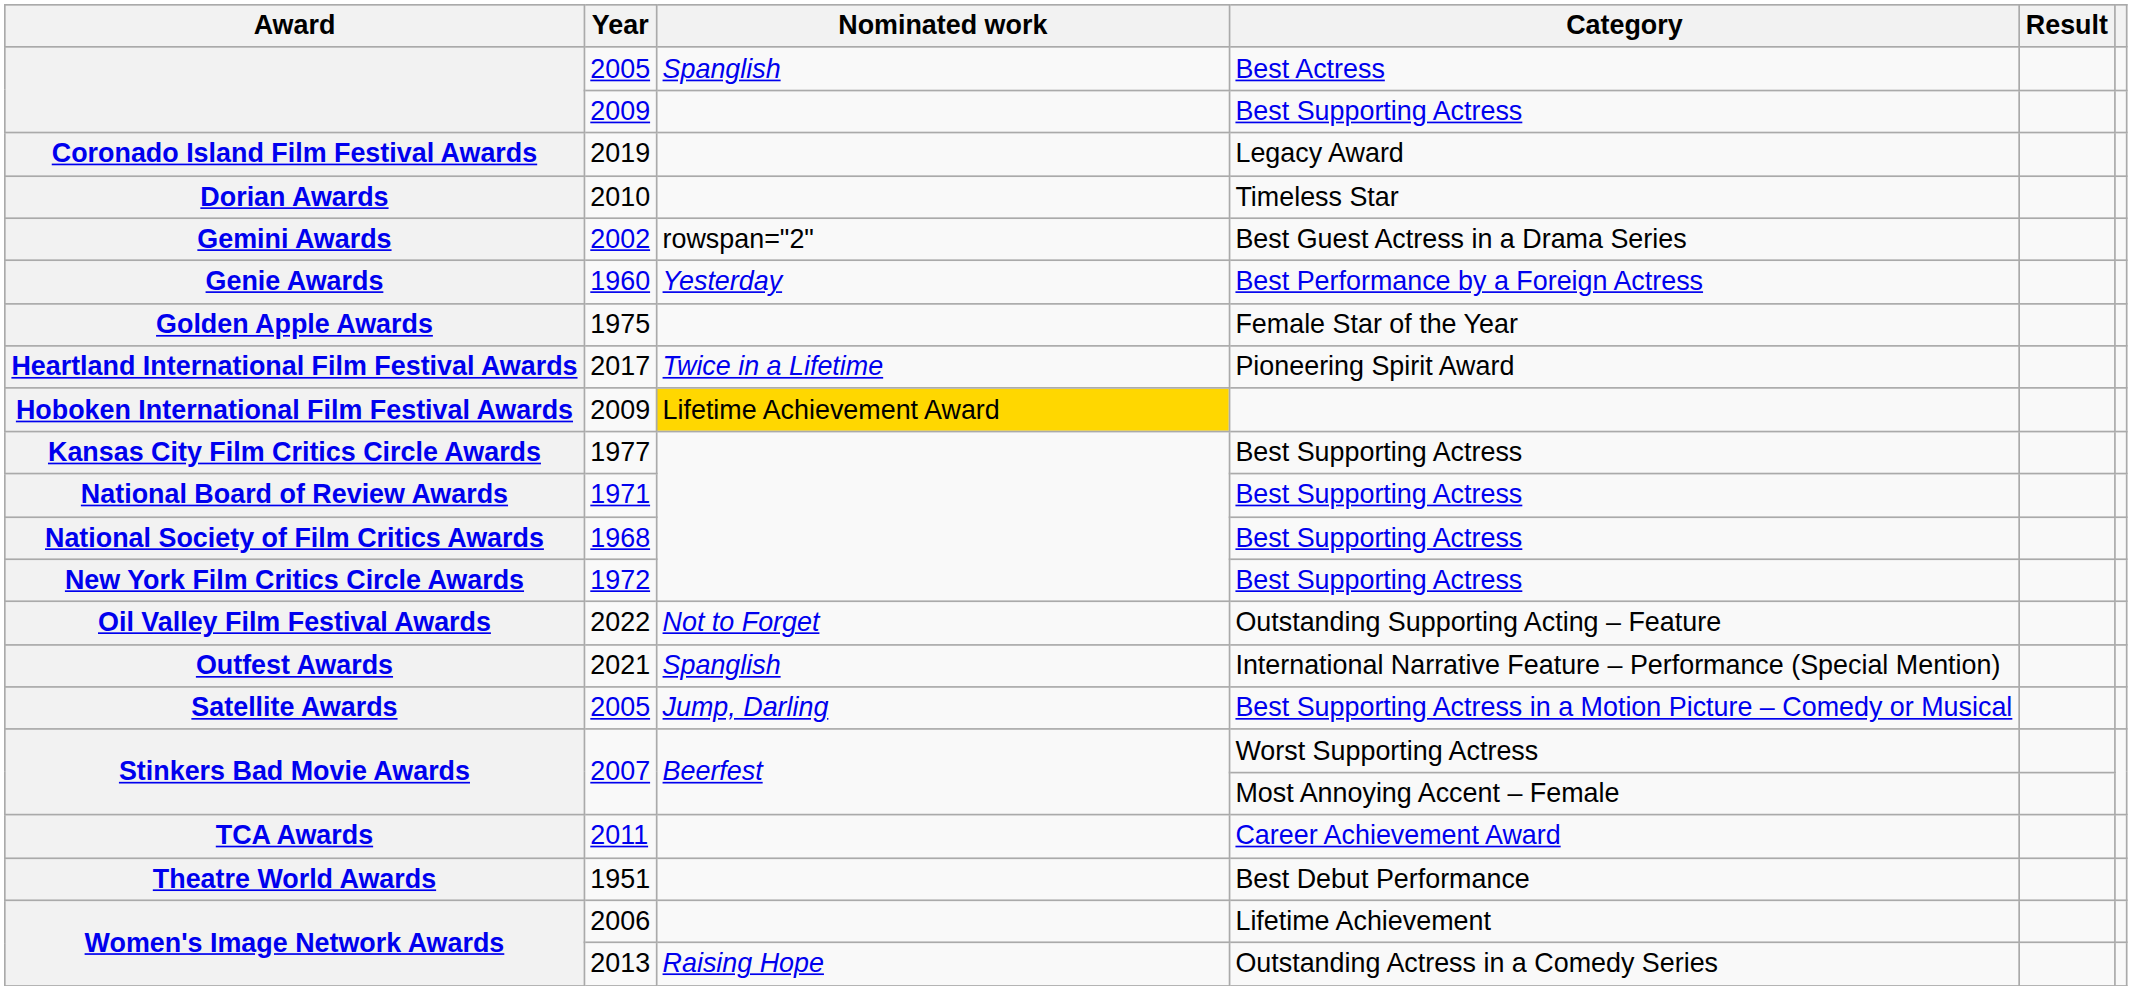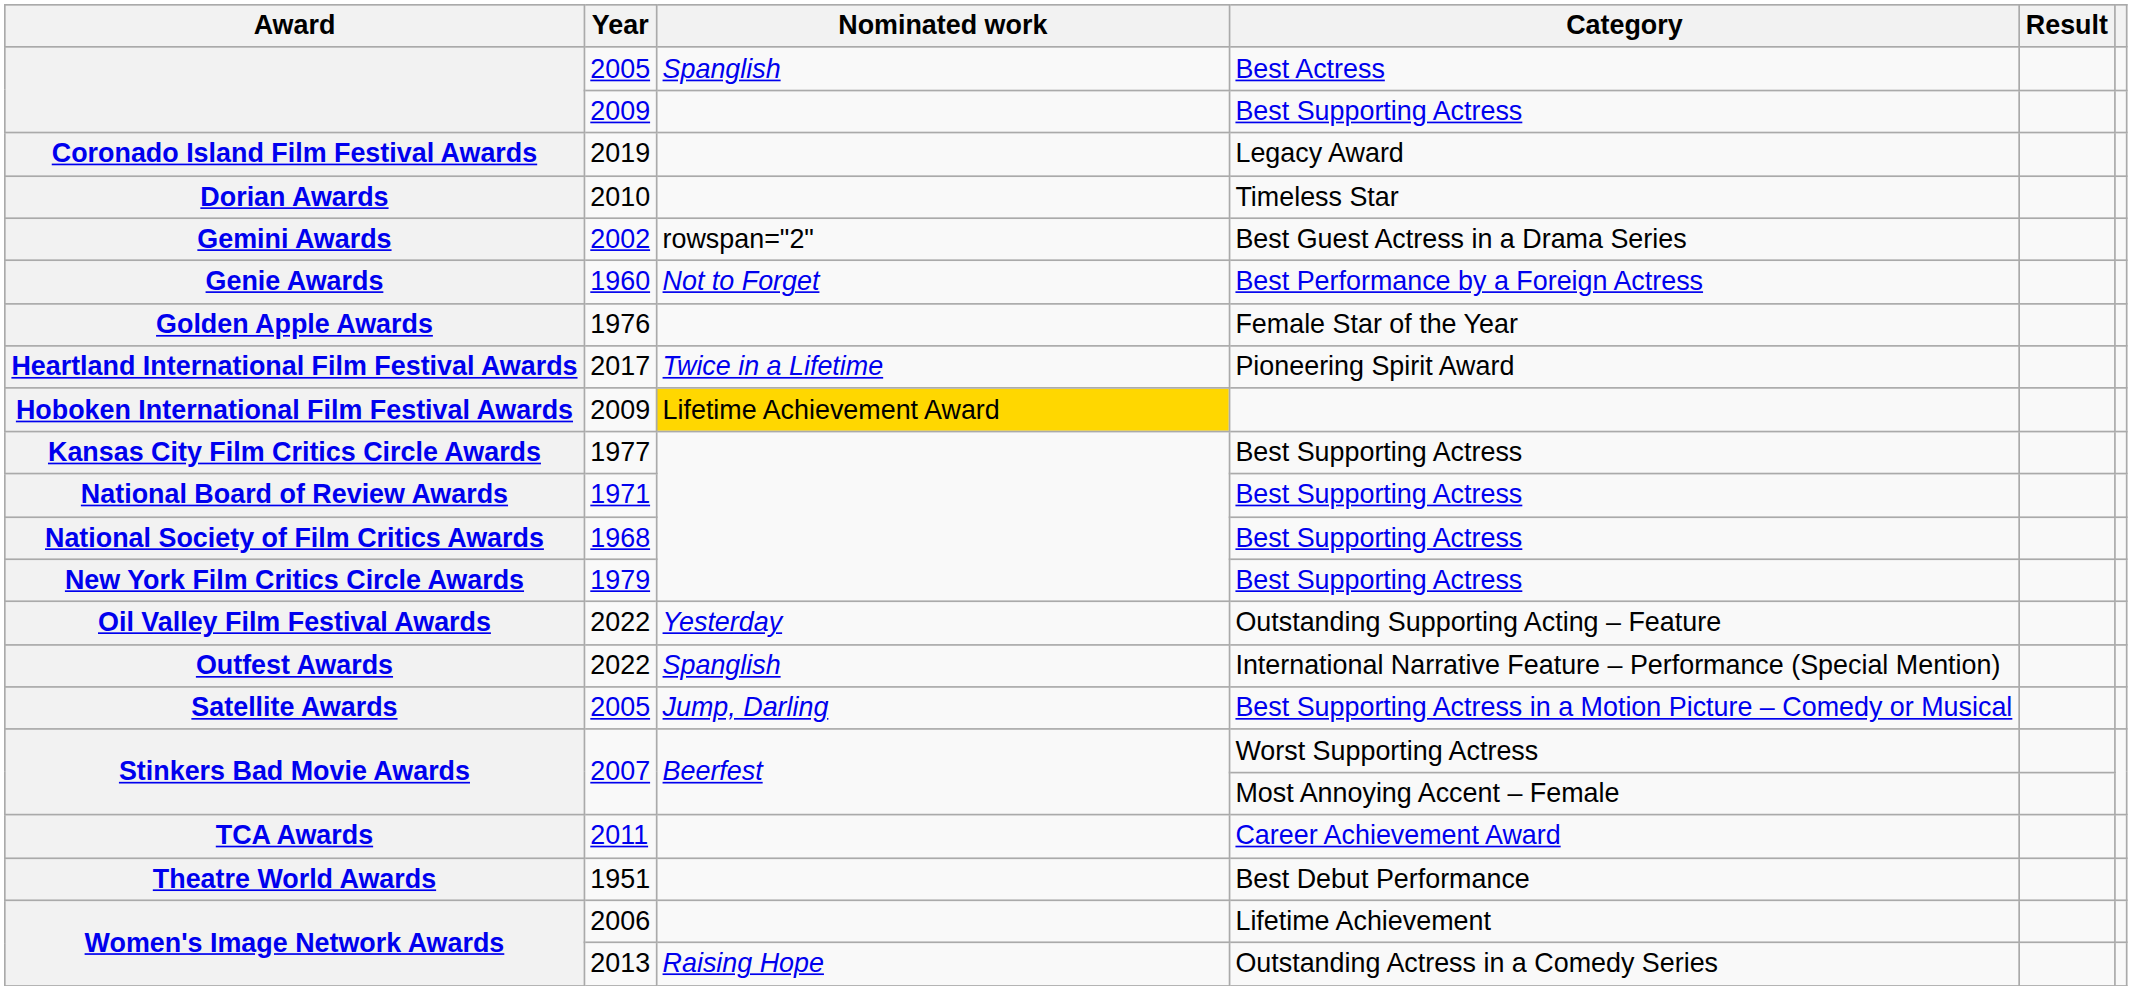Genie Awards | Nominated work: Yesterday -> Not to Forget
Golden Apple Awards | Year: 1975 -> 1976
New York Film Critics Circle Awards | Year: 1972 -> 1979
Oil Valley Film Festival Awards | Nominated work: Not to Forget -> Yesterday
Outfest Awards | Year: 2021 -> 2022
